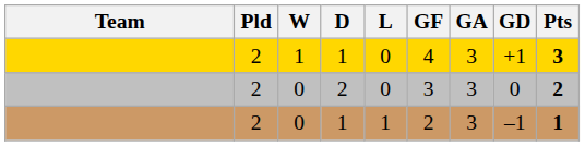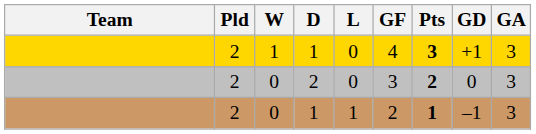columns swapped: GA <-> Pts
